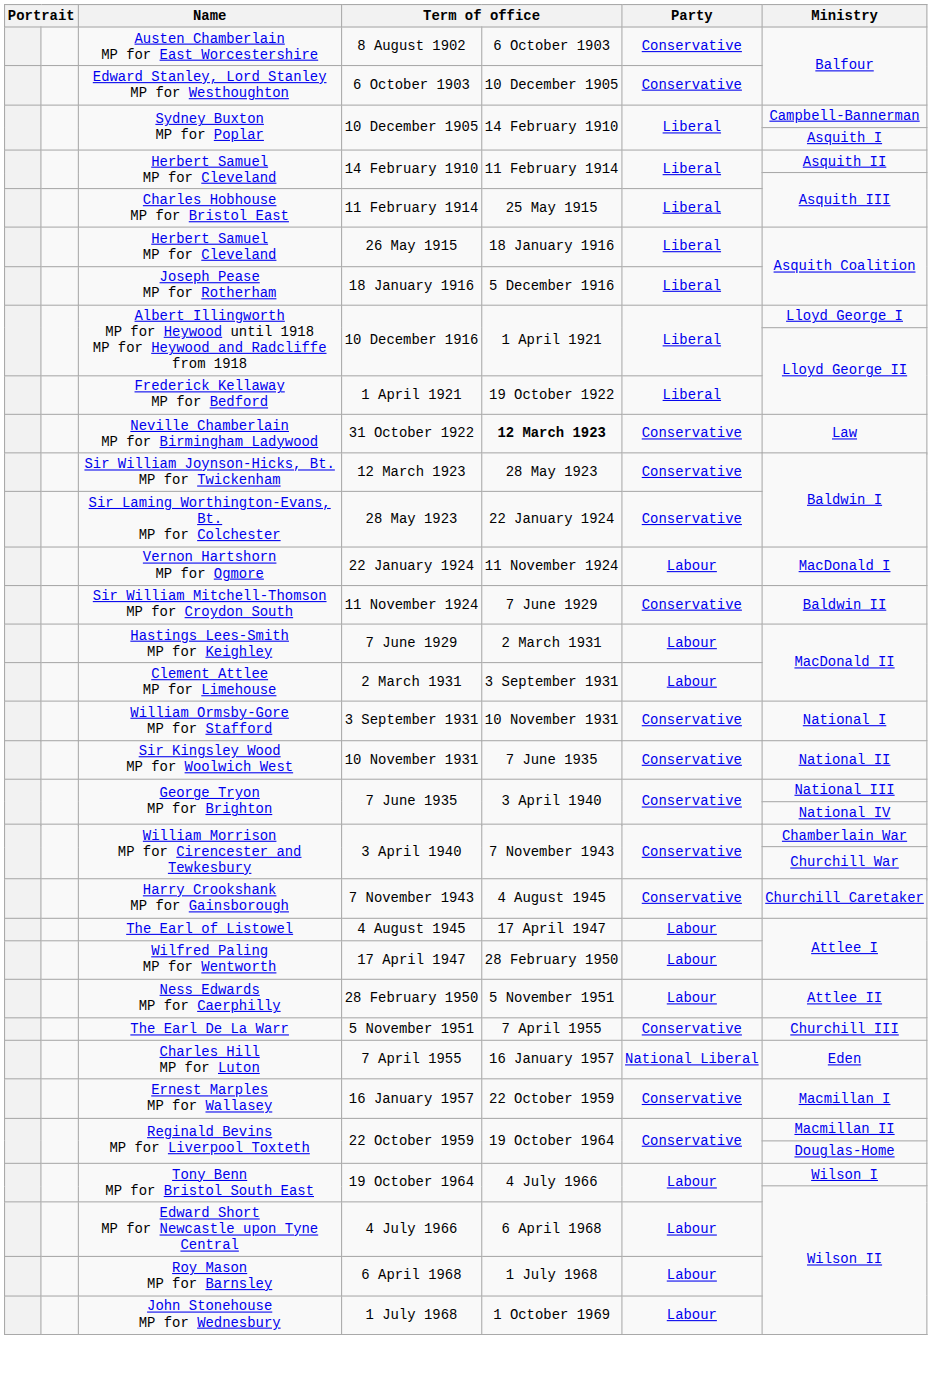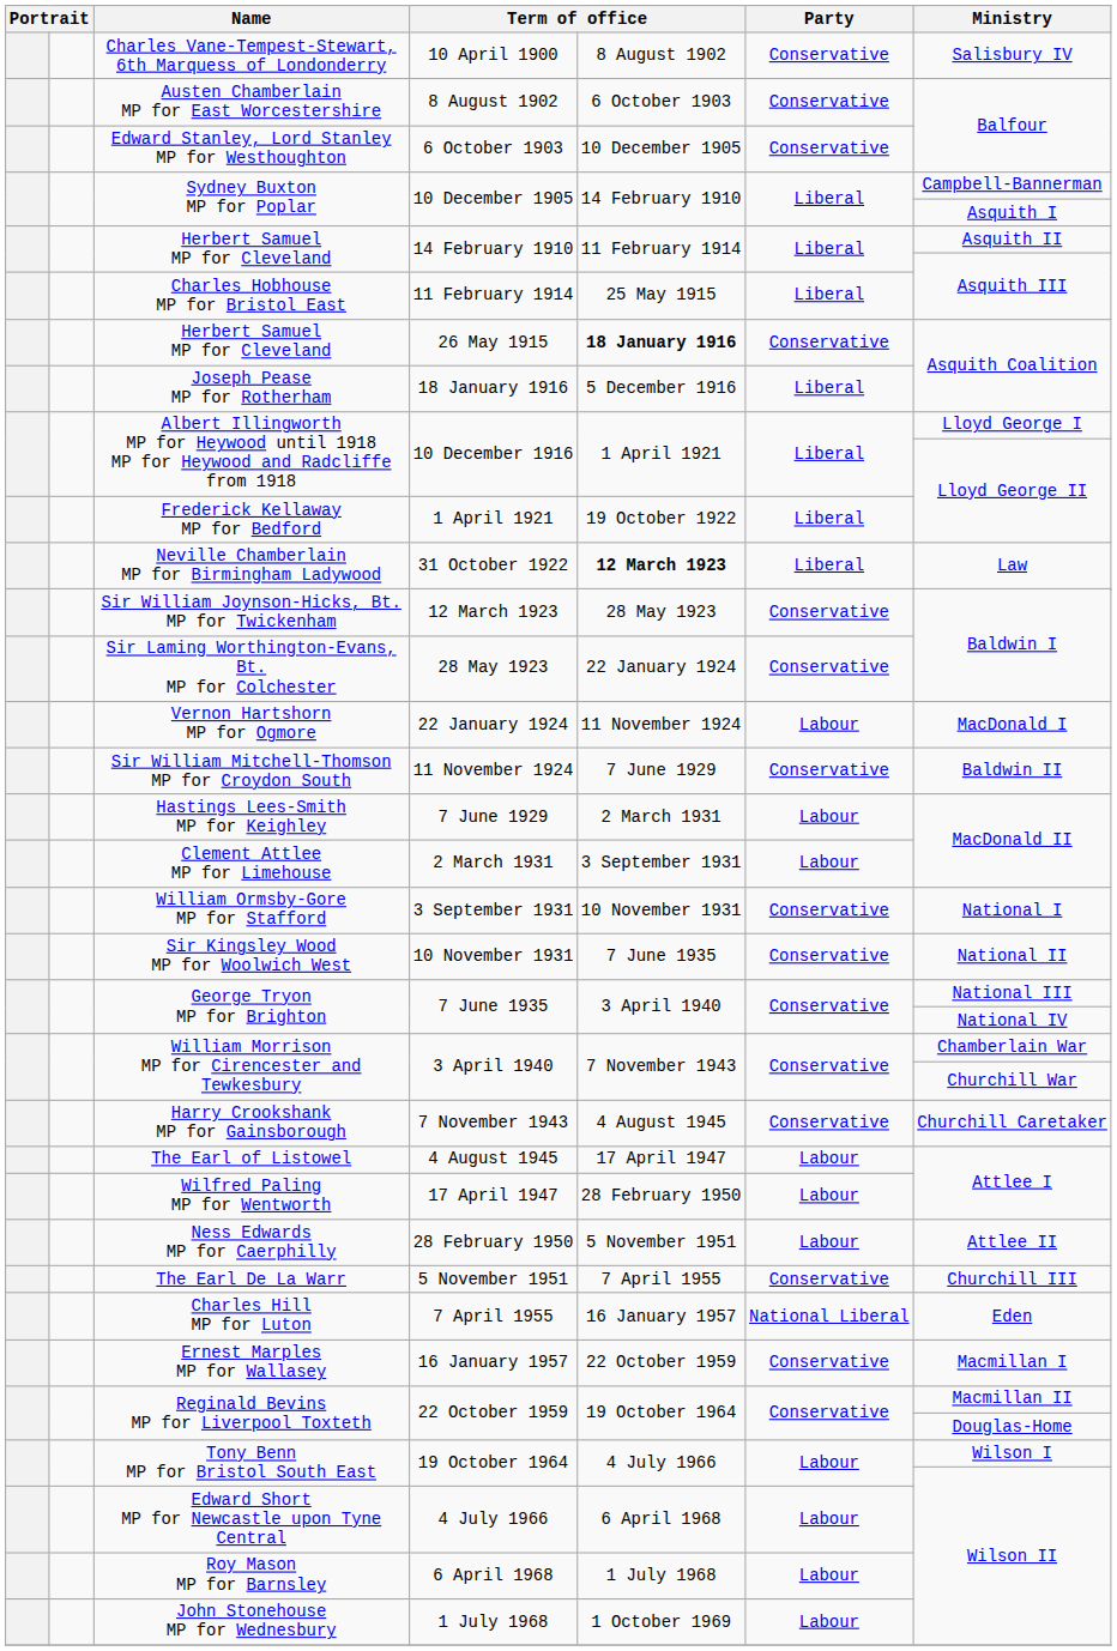+ row: Charles Vane-Tempest-Stewart, 6th Marquess of Londonderry | 10 April 1900 | 8 August 1902 | Conservative | Salisbury IV
26 May 1915 | column 5: normal -> bold
26 May 1915 | Party: Liberal -> Conservative
31 October 1922 | Party: Conservative -> Liberal
